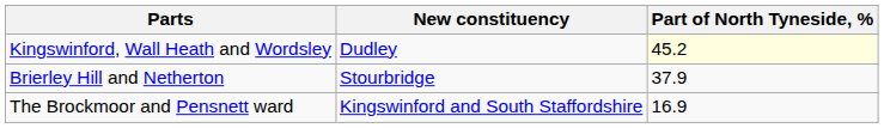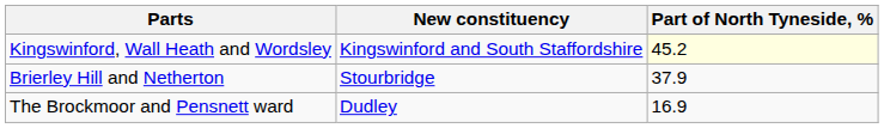Kingswinford, Wall Heath and Wordsley | New constituency: Dudley -> Kingswinford and South Staffordshire
The Brockmoor and Pensnett ward | New constituency: Kingswinford and South Staffordshire -> Dudley
